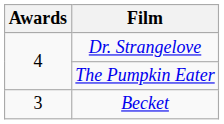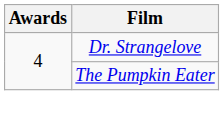- row: 3 | Becket
